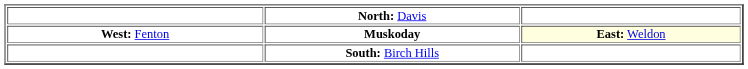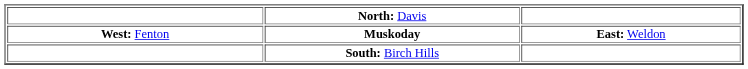West: Fenton | column 3: lightyellow background -> no background
